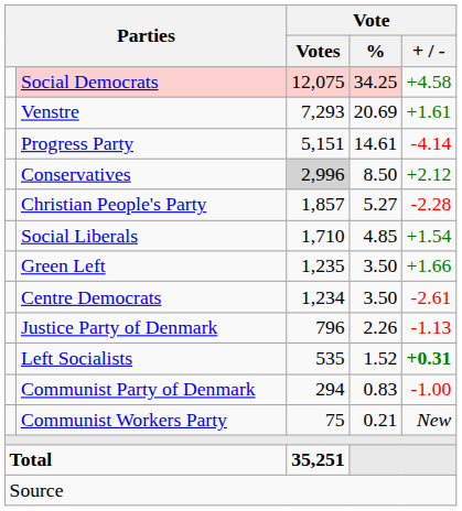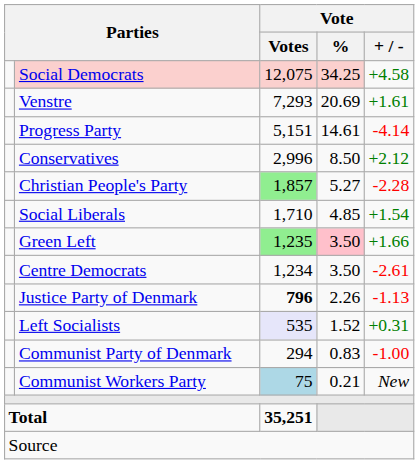Conservatives | Vote / Votes: lightgrey background -> no background
Christian People's Party | Vote / Votes: no background -> lightgreen background
Green Left | Vote / Votes: no background -> lightgreen background
Green Left | Vote / %: no background -> pink background
Justice Party of Denmark | Vote / Votes: normal -> bold
Left Socialists | Vote / Votes: no background -> lavender background
Left Socialists | Vote / + / -: bold -> normal
Communist Workers Party | Vote / Votes: no background -> lightblue background
